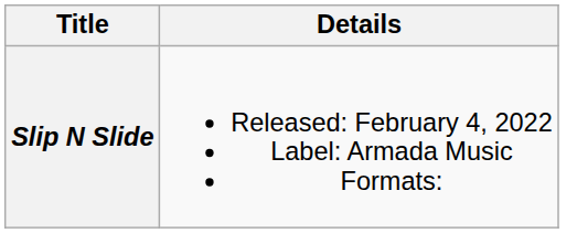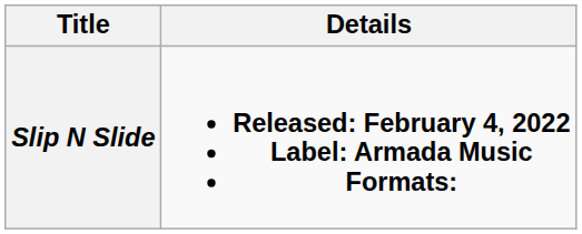Slip N Slide | Details: normal -> bold
